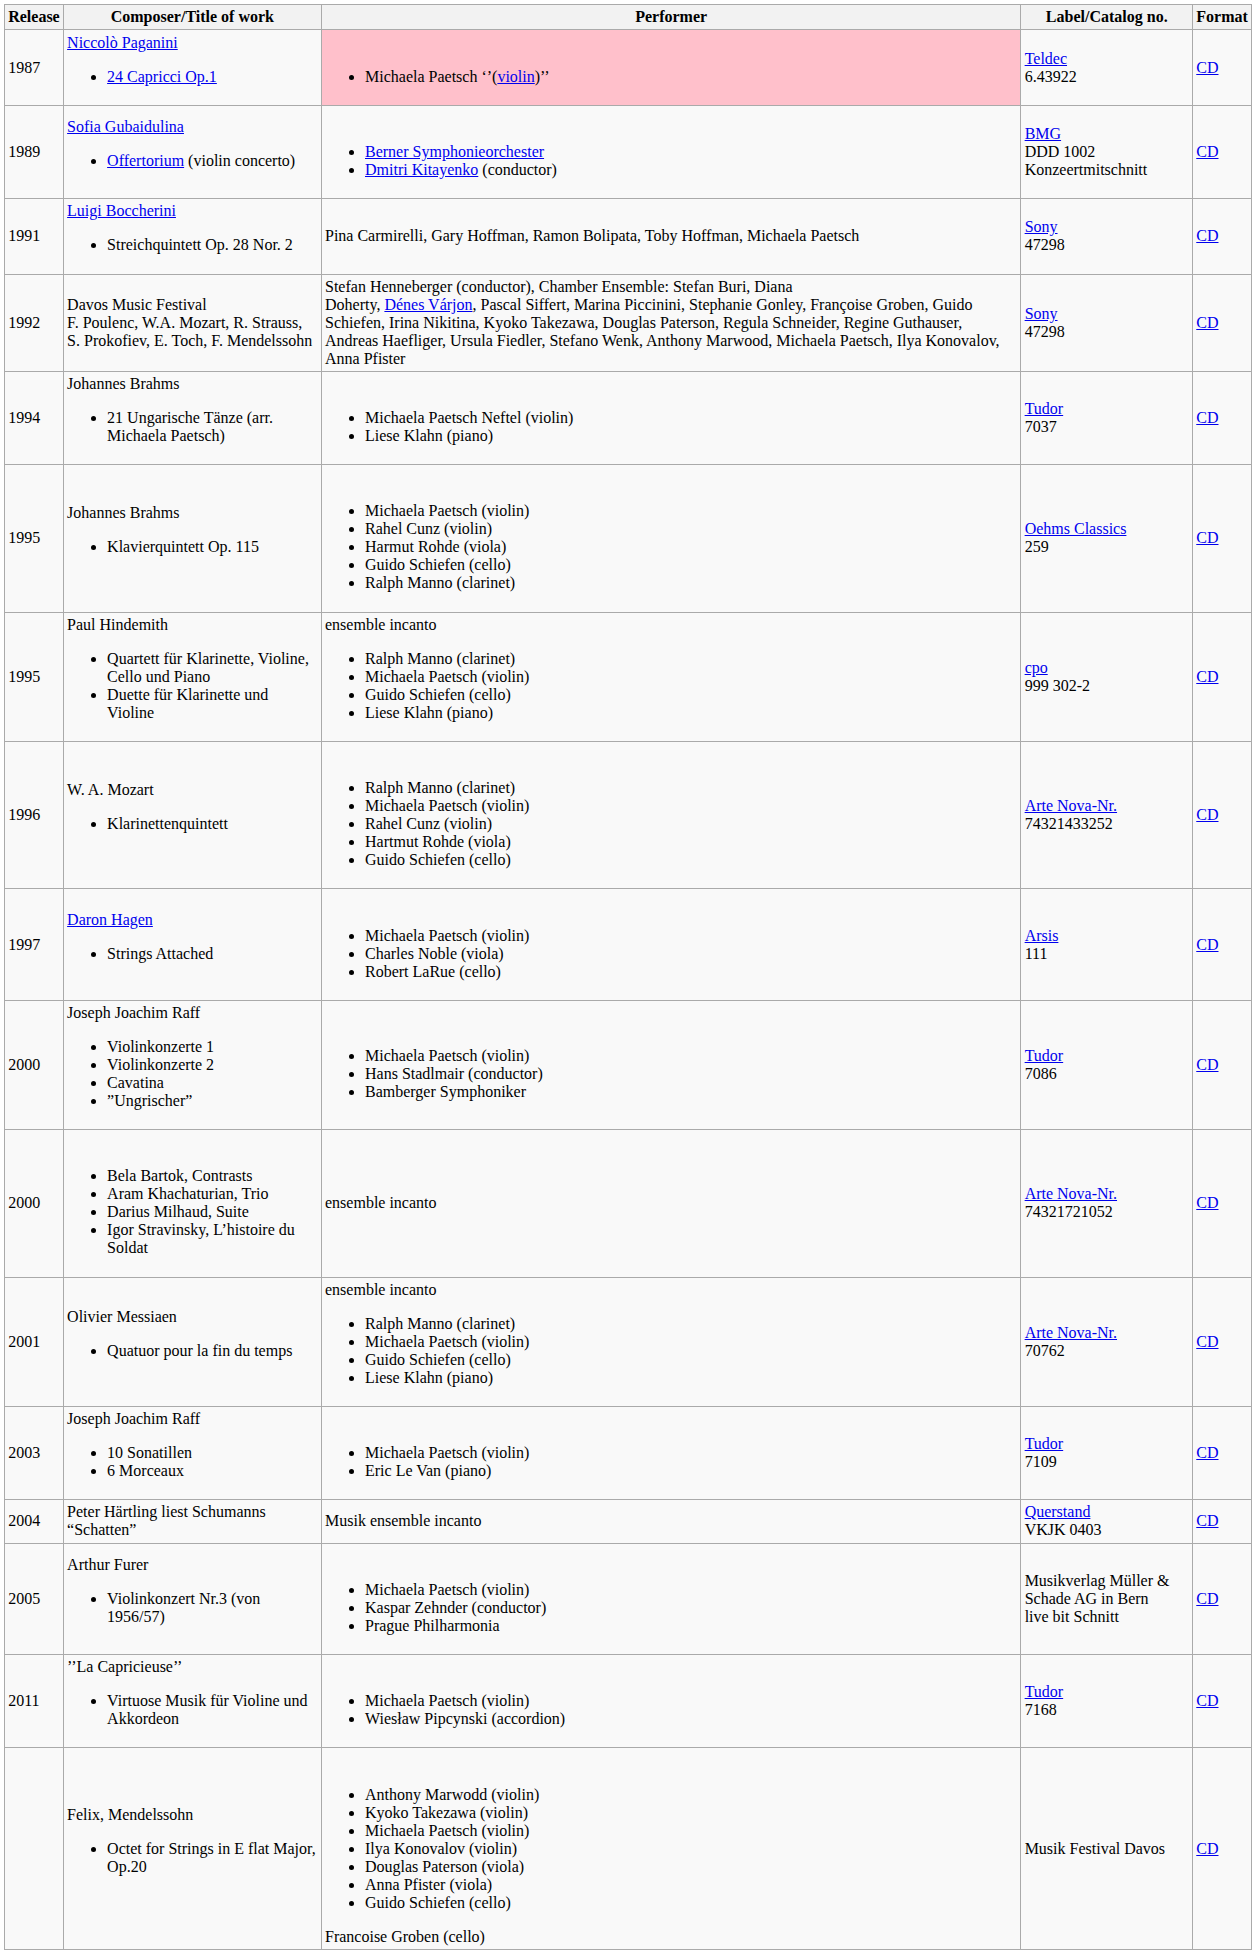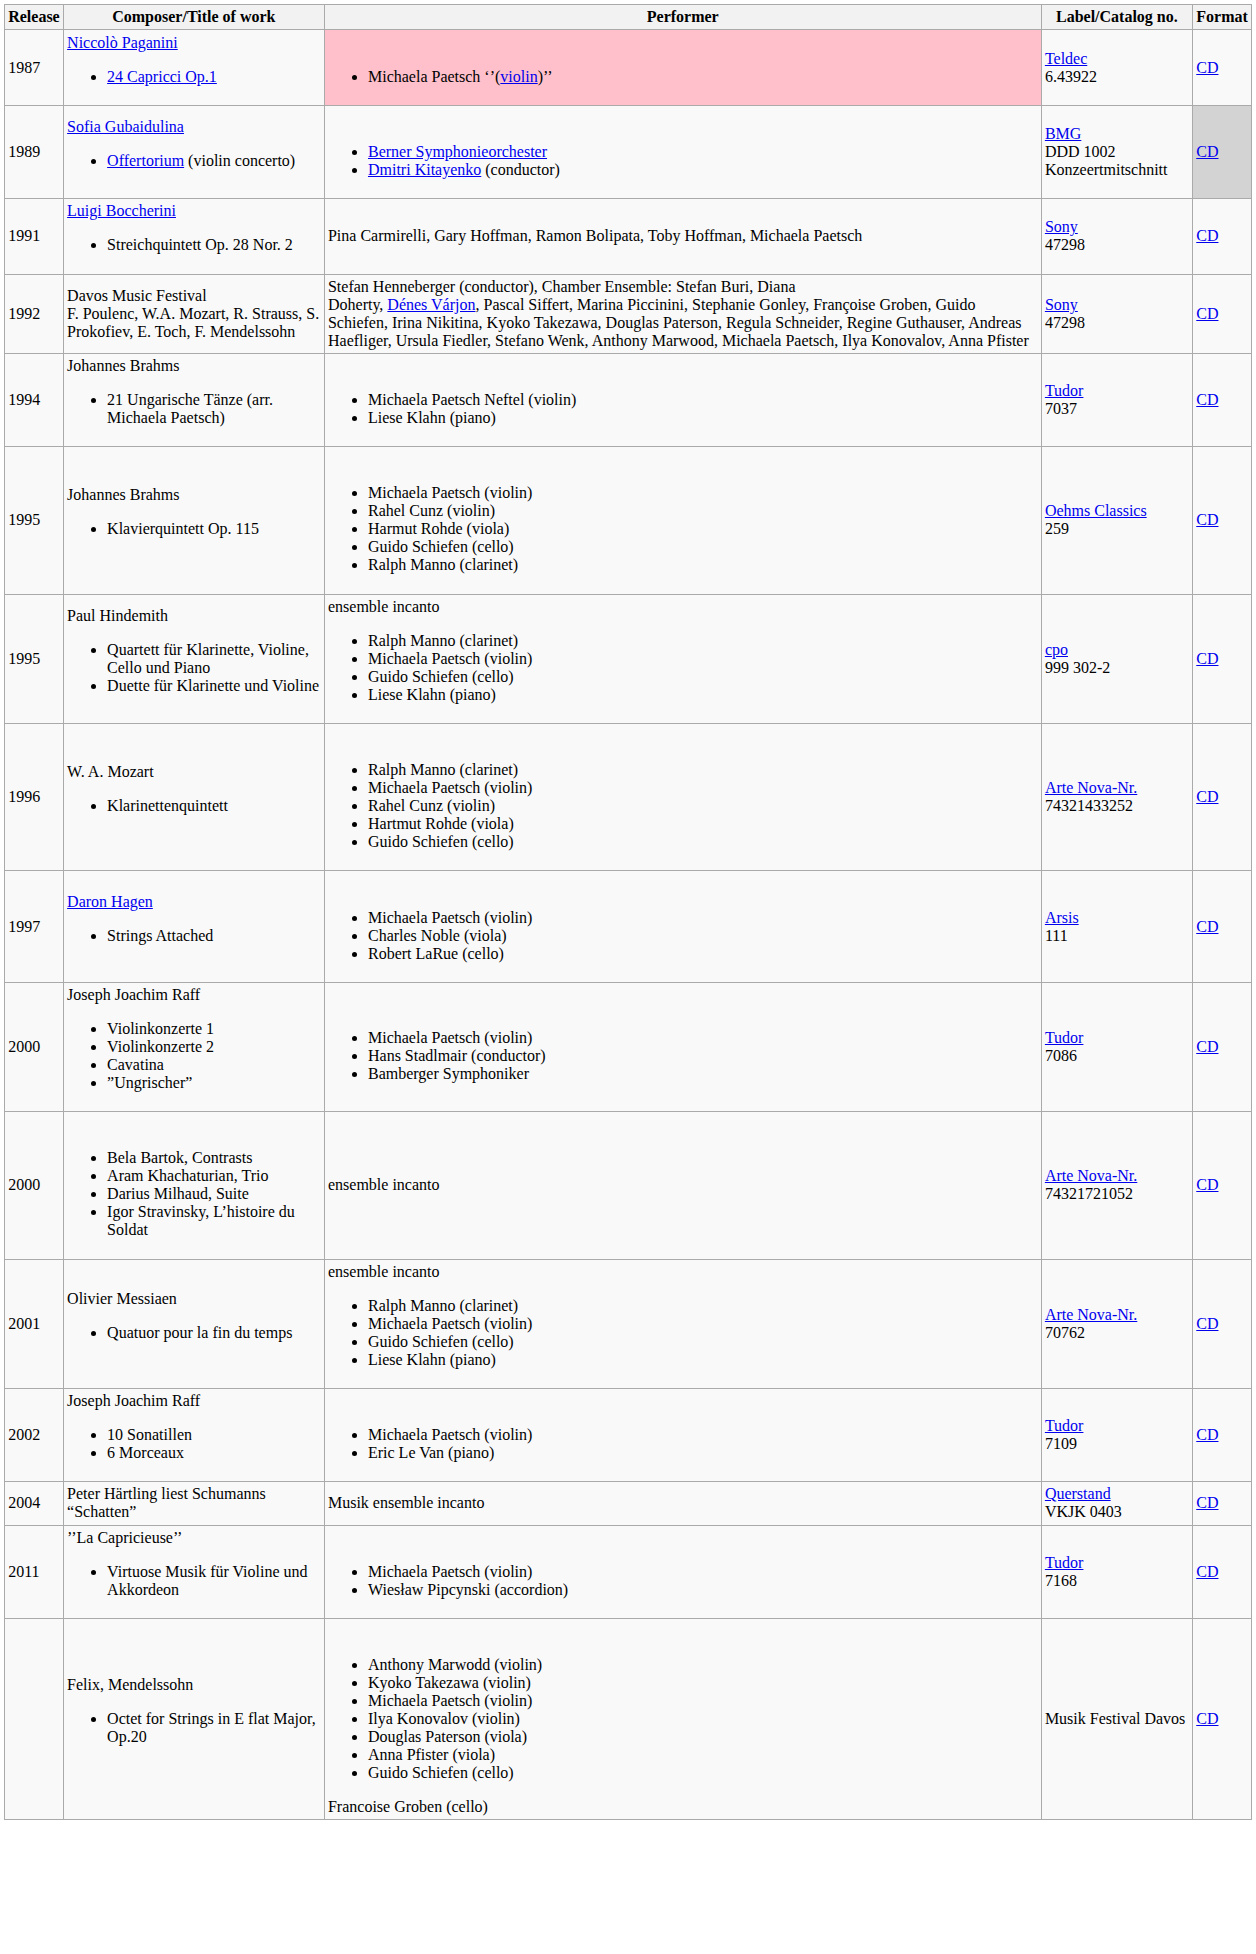Sofia Gubaidulina Offertorium (violin concerto) | Format: no background -> lightgrey background
Joseph Joachim Raff 10 Sonatillen 6 Morceaux | Release: 2003 -> 2002
- row: 2005 | Arthur Furer Violinkonzert Nr.3 (von 1956/57) | Michaela Paetsch (violin) Kaspar Zehnder (conductor) Prague Philharmonia | Musikverlag Müller & Schade AG in Bern live bit Schnitt | CD
